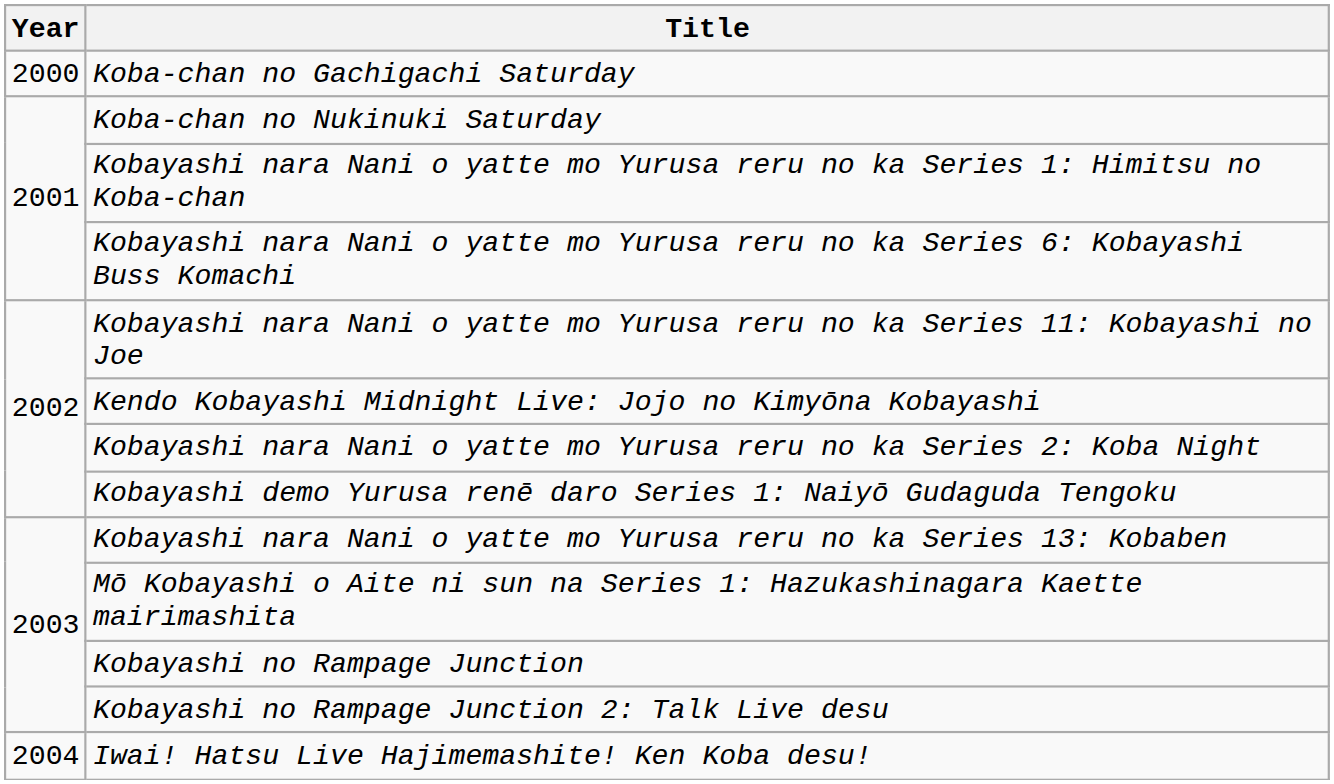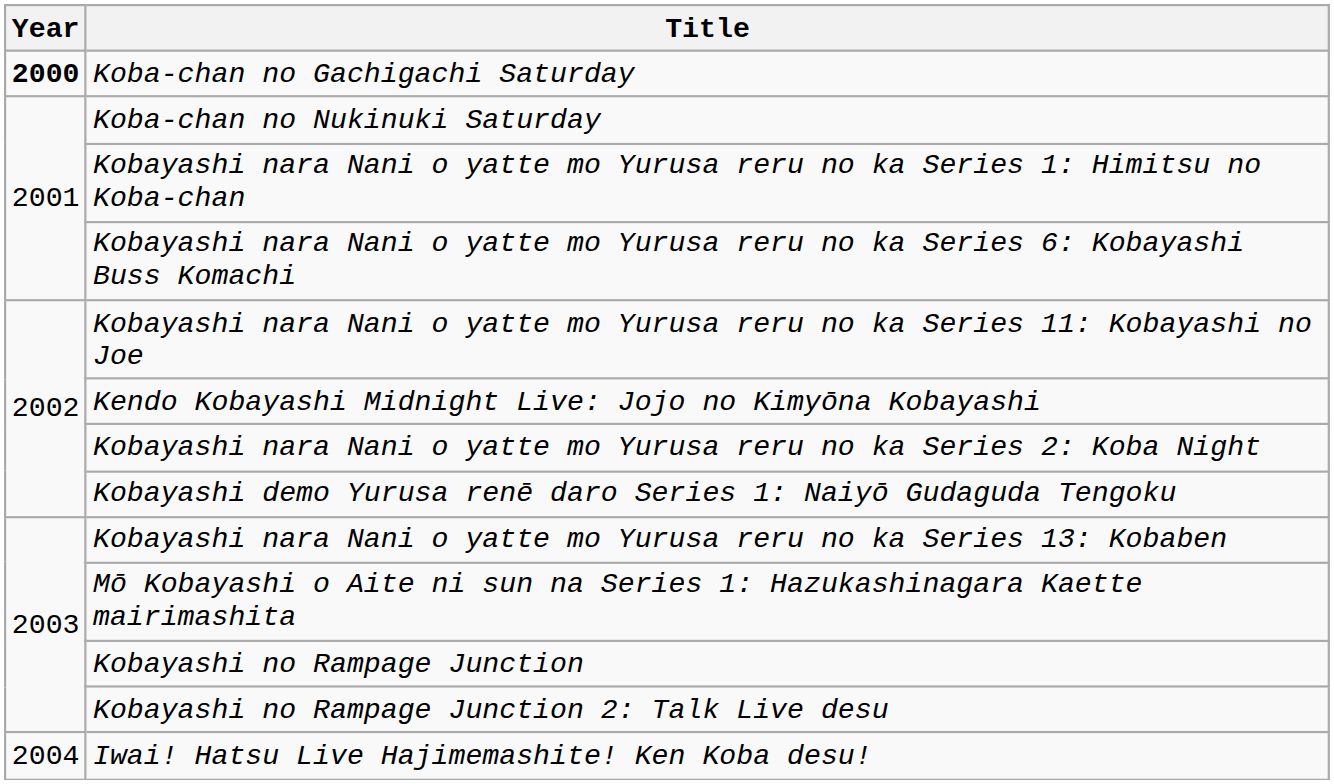Koba-chan no Gachigachi Saturday | Year: normal -> bold
